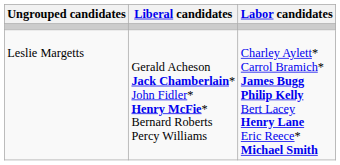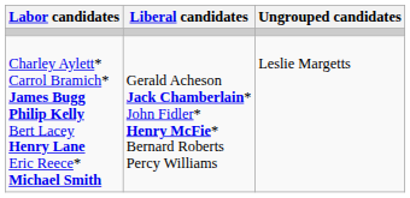columns swapped: Labor candidates <-> Ungrouped candidates
